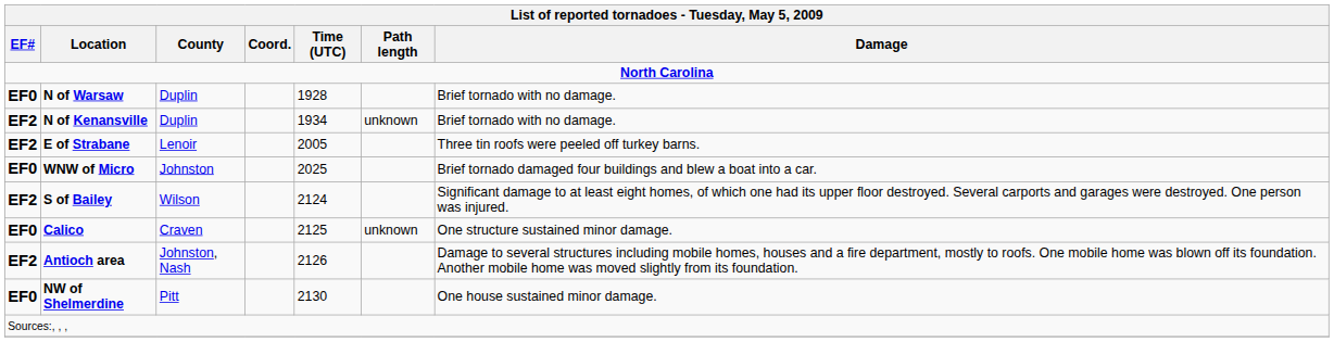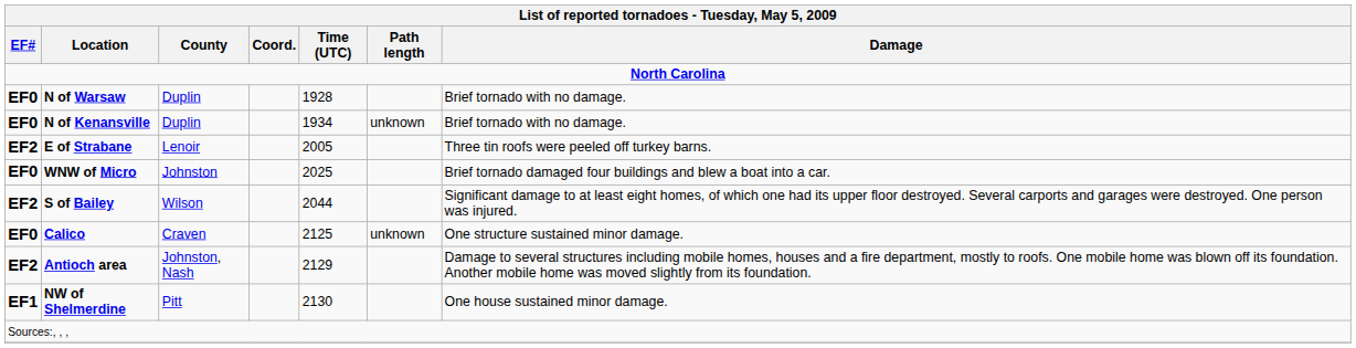N of Kenansville | EF#: EF2 -> EF0
S of Bailey | Time (UTC): 2124 -> 2044
Antioch area | Time (UTC): 2126 -> 2129
NW of Shelmerdine | EF#: EF0 -> EF1
